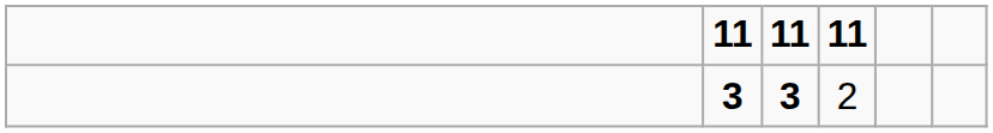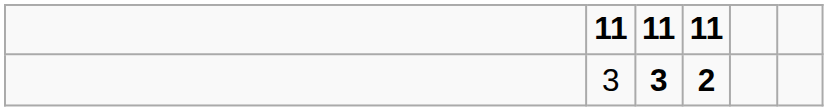row 2 | column 2: bold -> normal
row 2 | column 4: normal -> bold
